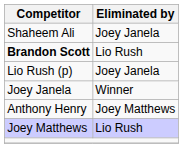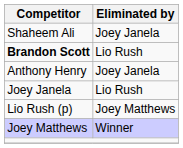row 4 | Competitor: Lio Rush (p) -> Anthony Henry
row 5 | Eliminated by: Winner -> Lio Rush
row 6 | Competitor: Anthony Henry -> Lio Rush (p)
row 7 | Eliminated by: Lio Rush -> Winner
